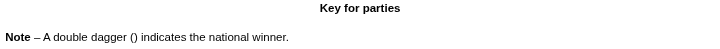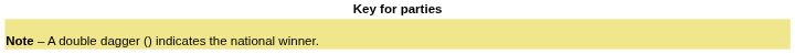row 2 | column 1: no background -> khaki background
